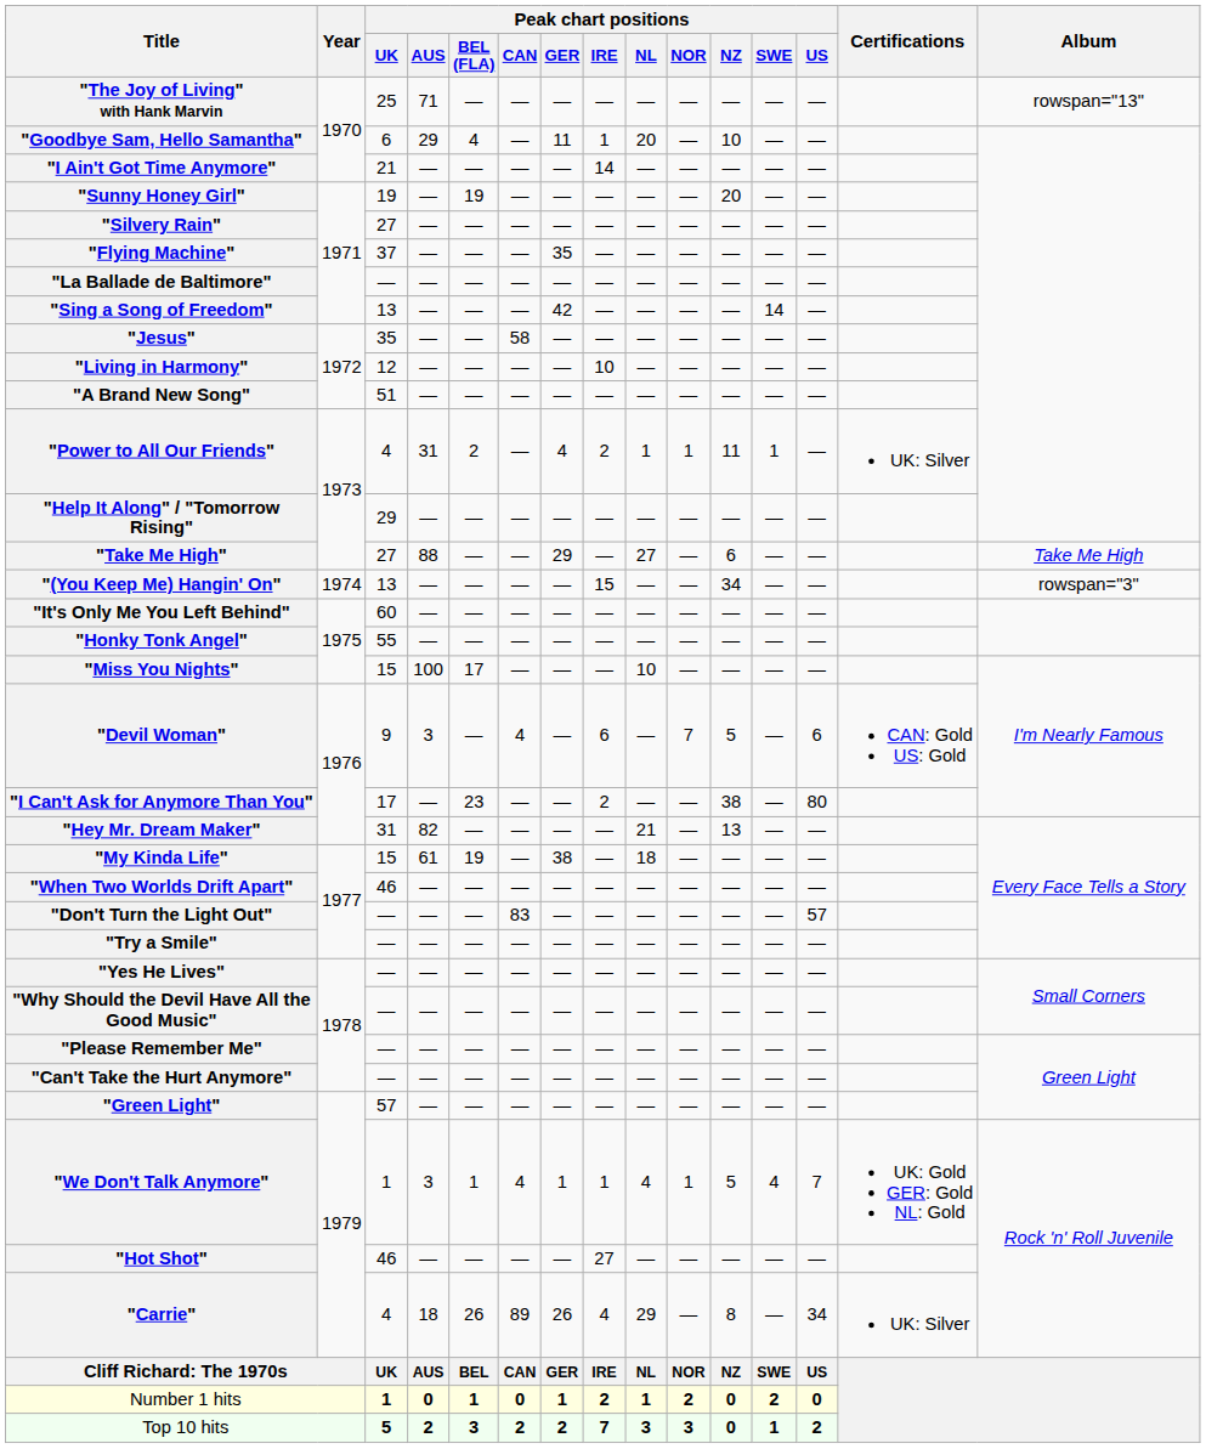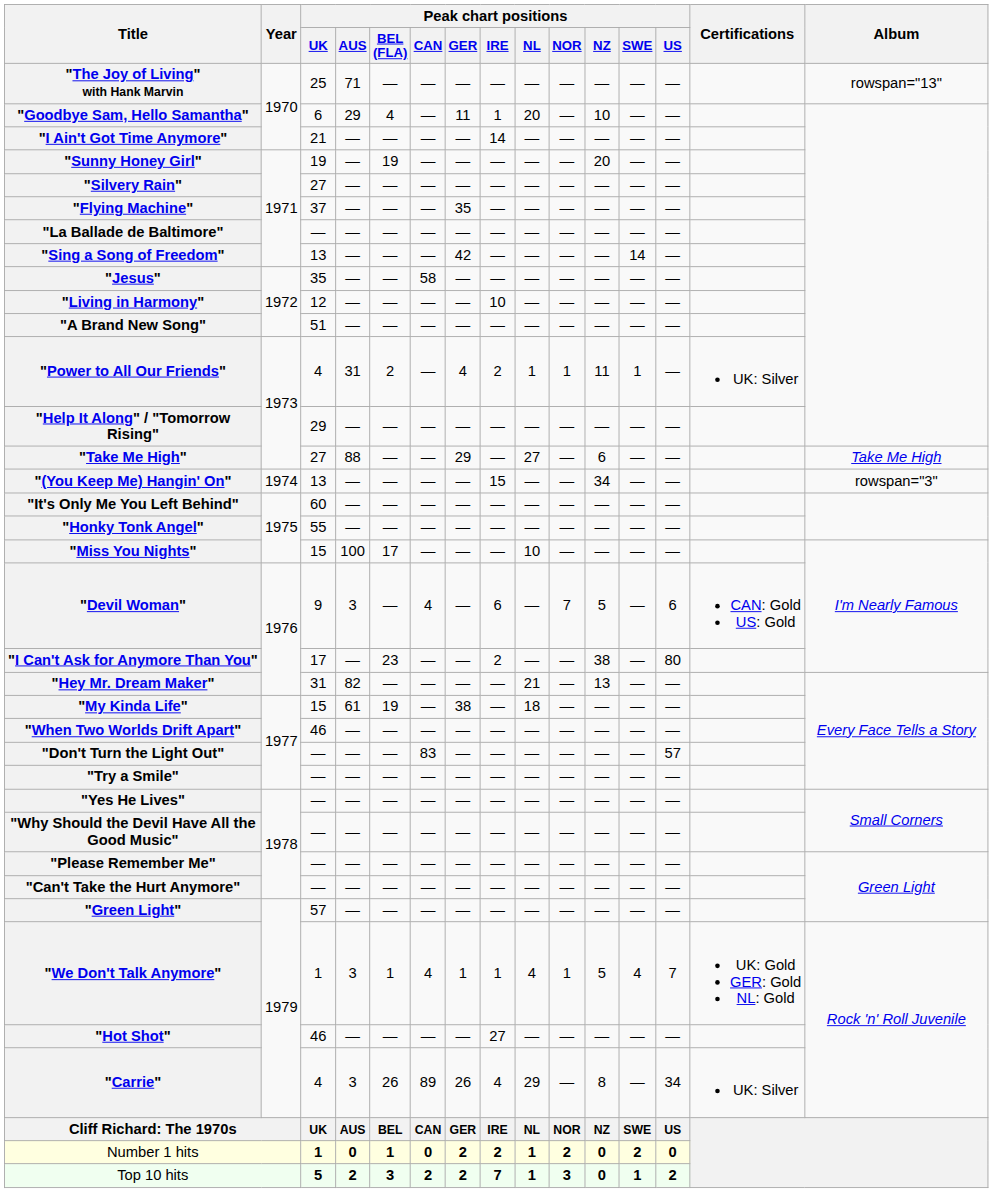"Carrie" | Peak chart positions / AUS: 18 -> 3
Number 1 hits | Peak chart positions / GER: 1 -> 2
Top 10 hits | Peak chart positions / NL: 3 -> 1
